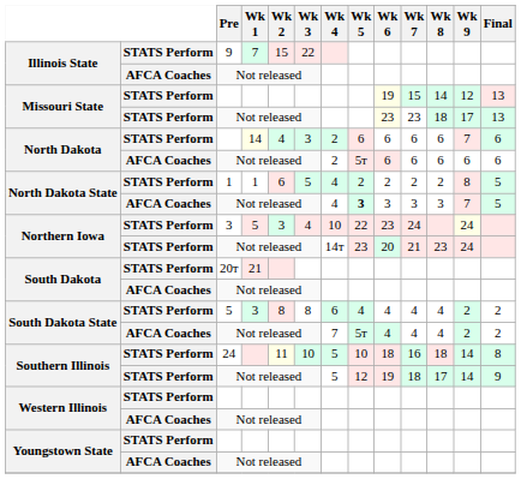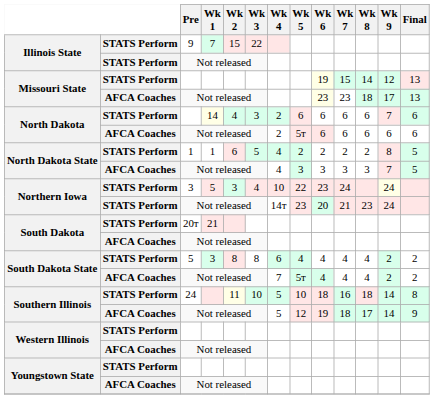Illinois State / Not released | column 2: AFCA Coaches -> STATS Perform
Missouri State / Not released | column 2: STATS Perform -> AFCA Coaches
North Dakota State / Not released | Wk 5: bold -> normal
Southern Illinois / Not released | column 2: STATS Perform -> AFCA Coaches
